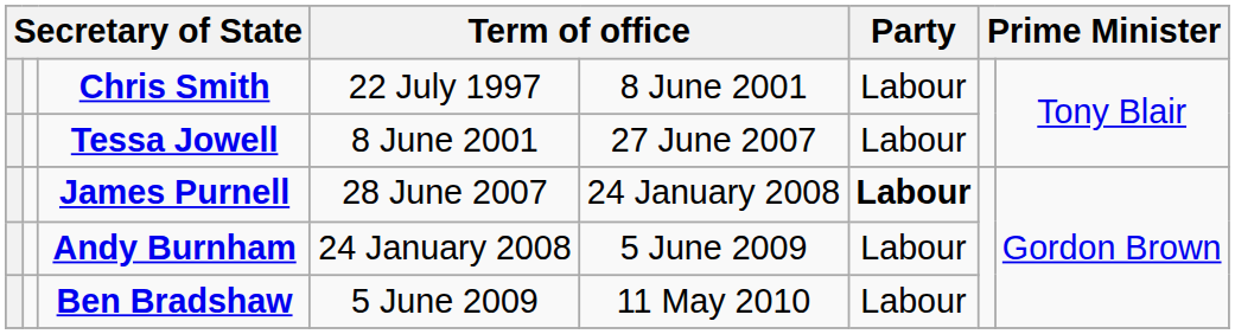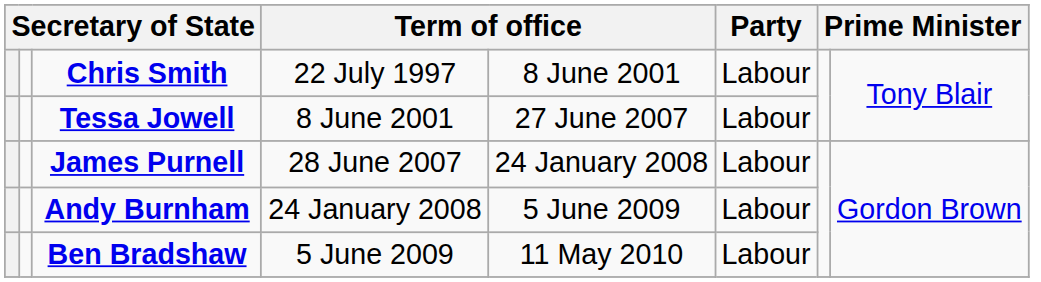James Purnell | Party: bold -> normal
